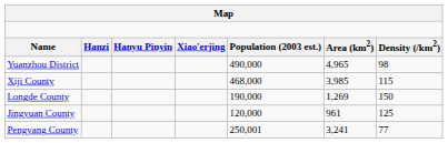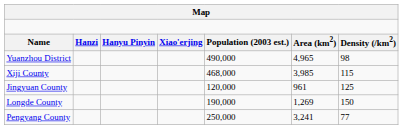rows swapped: Longde County <-> Jingyuan County
Pengyang County | column 5: 250,001 -> 250,000
